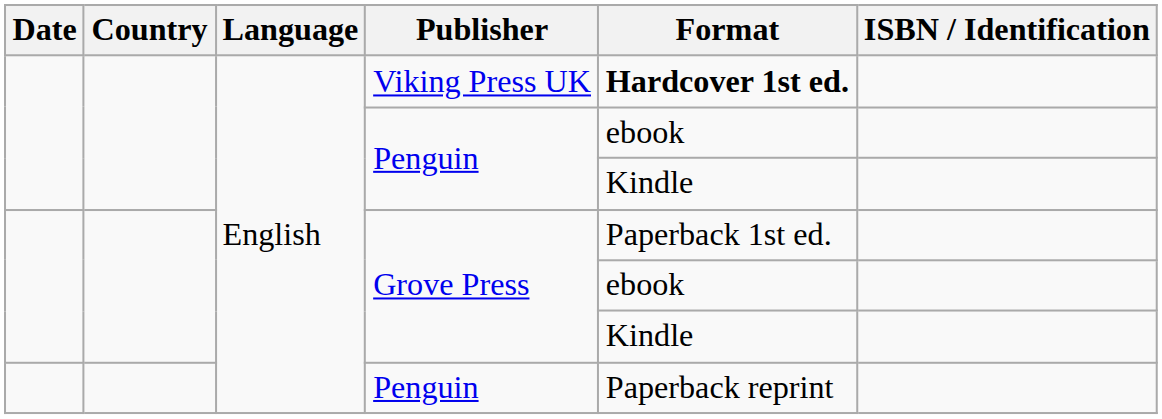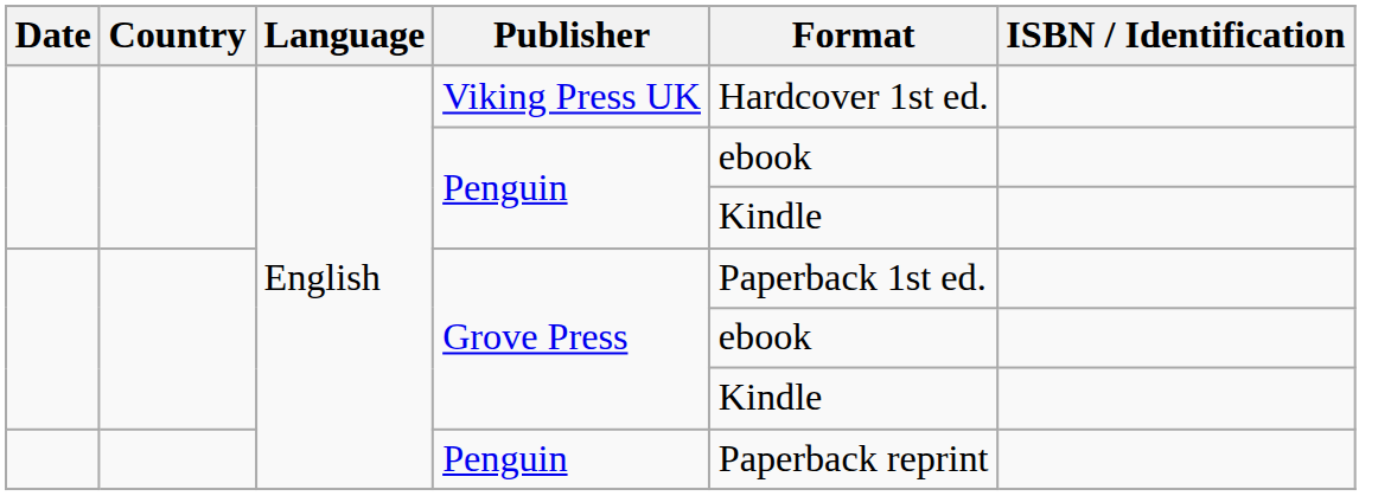Viking Press UK | Format: bold -> normal
